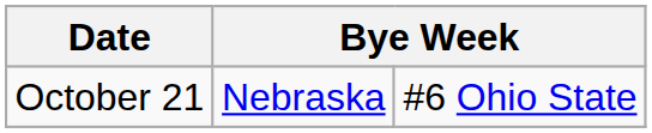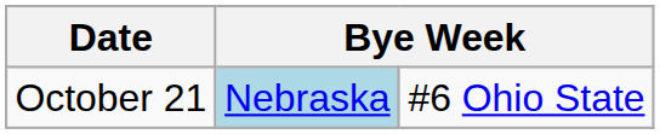October 21 | column 2: no background -> lightblue background
